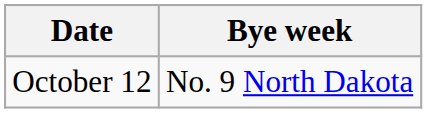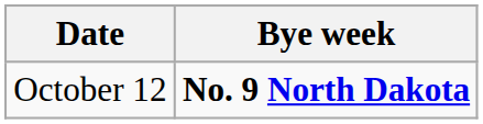October 12 | Bye week: normal -> bold
